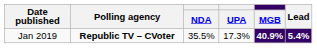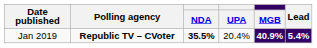Jan 2019 | NDA: normal -> bold
Jan 2019 | UPA: 17.3% -> 20.4%
